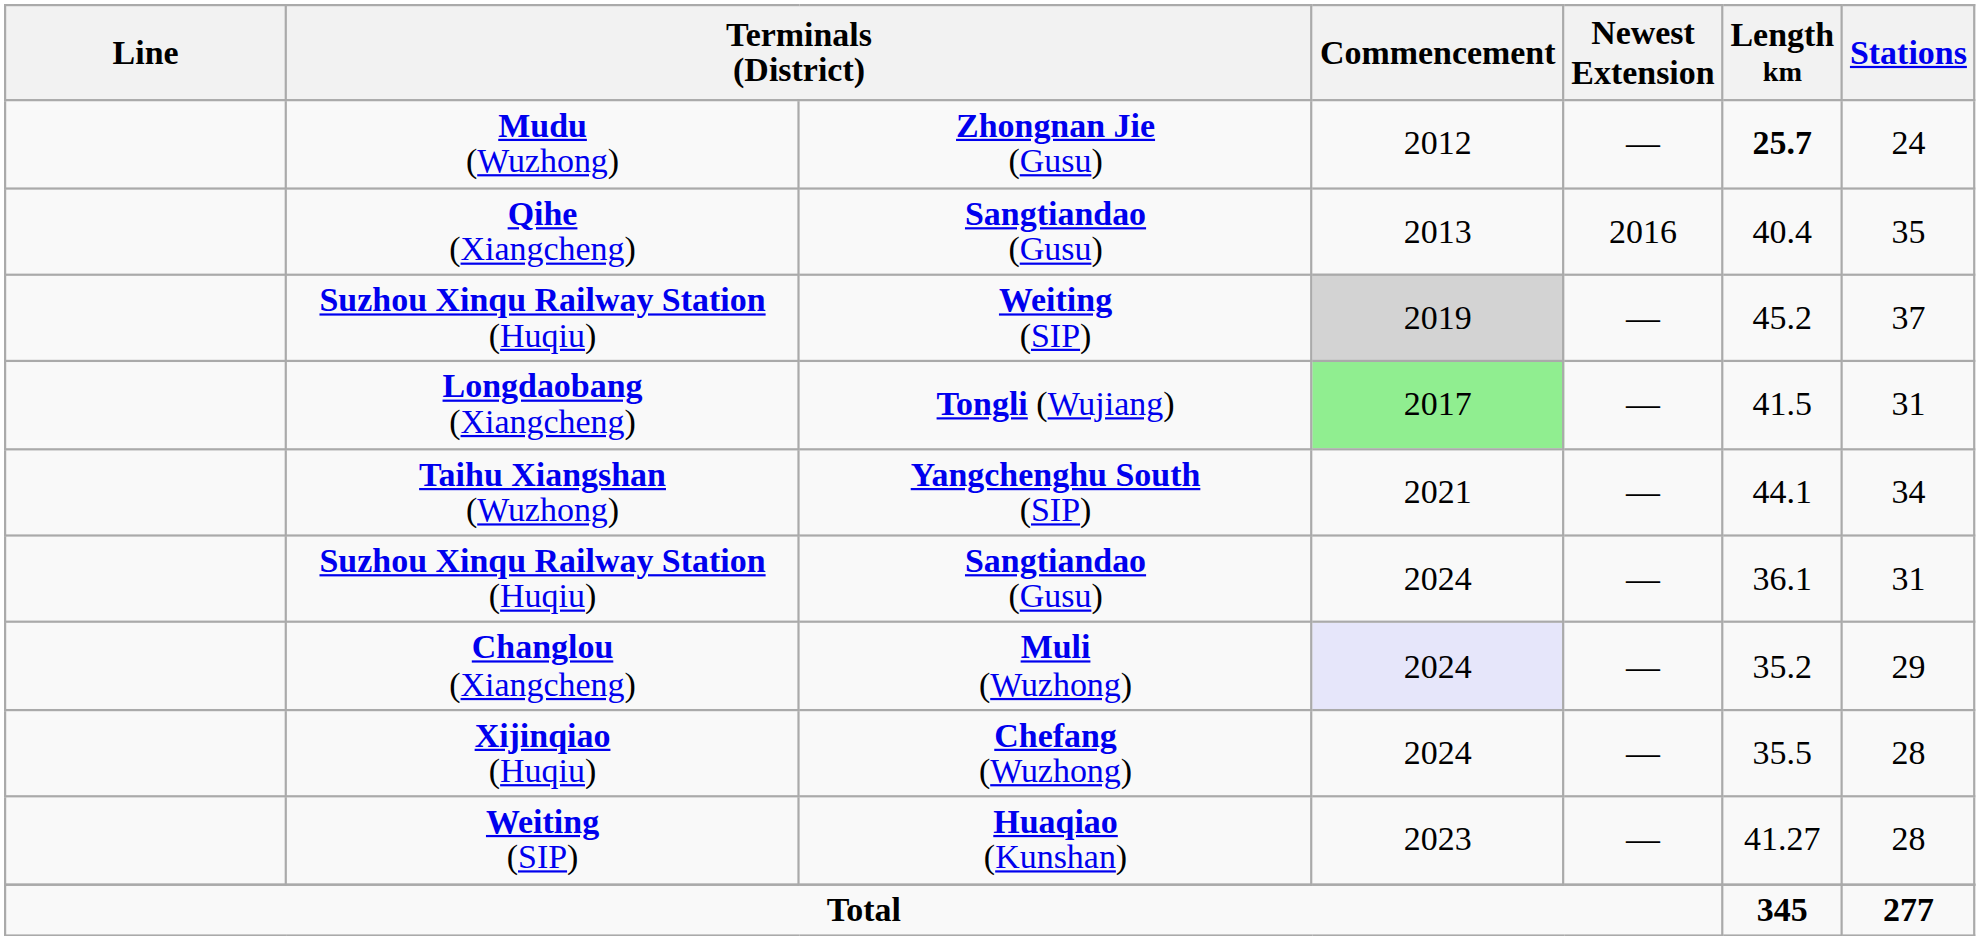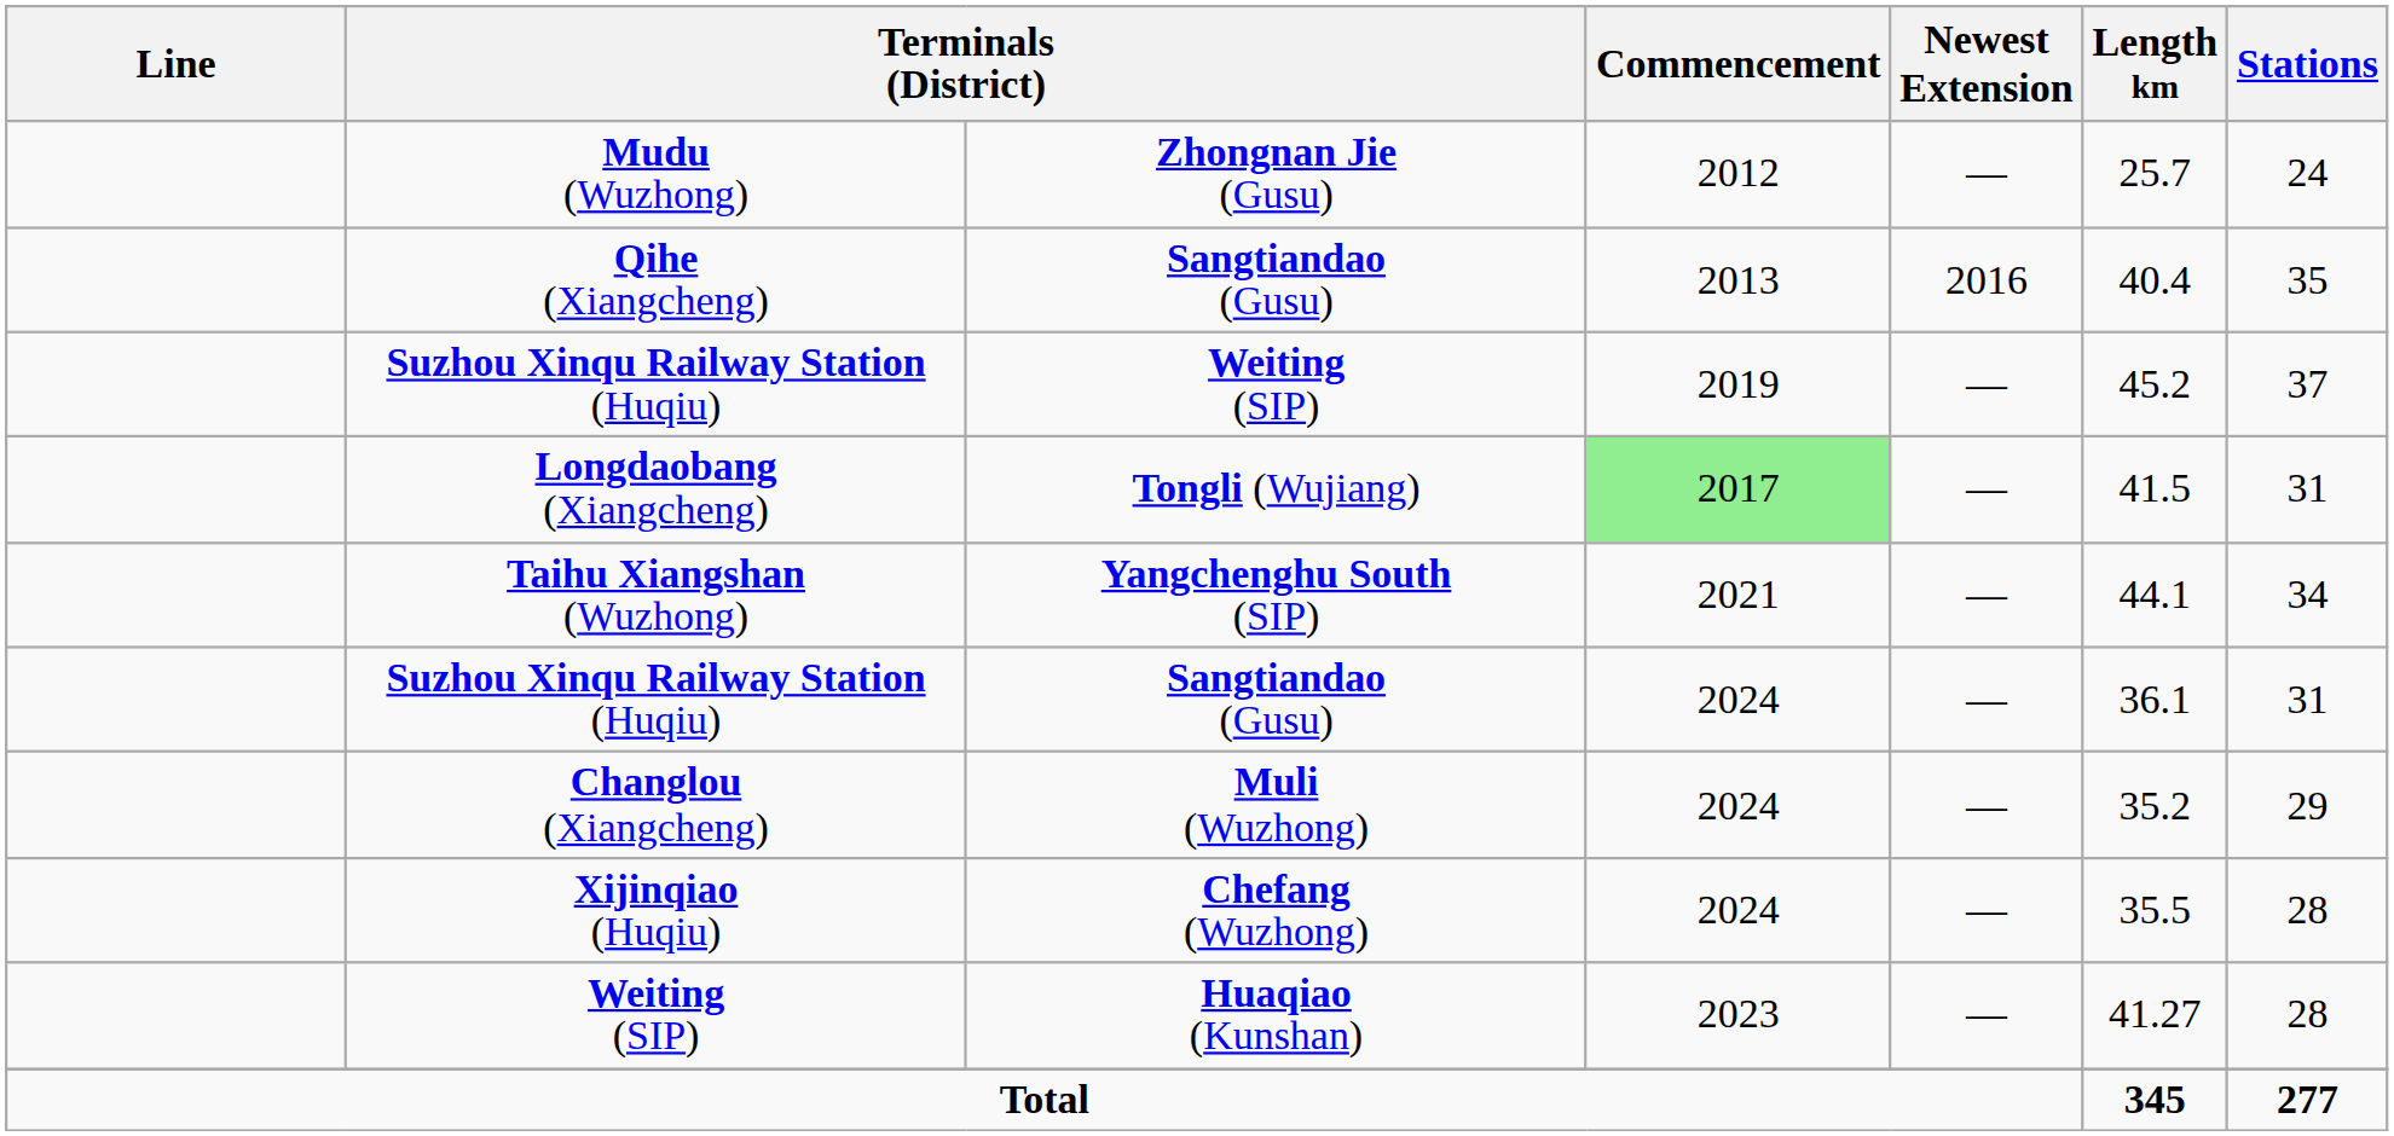Mudu (Wuzhong) | Length km: bold -> normal
Suzhou Xinqu Railway Station (Huqiu) / Weiting (SIP) | Commencement: lightgrey background -> no background
Changlou (Xiangcheng) | Commencement: lavender background -> no background
